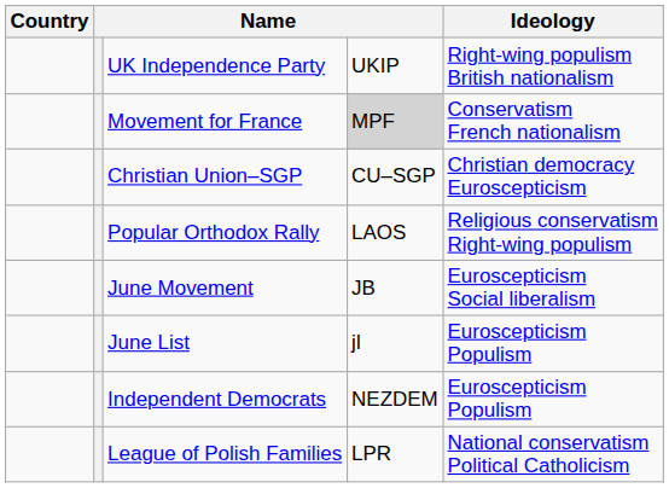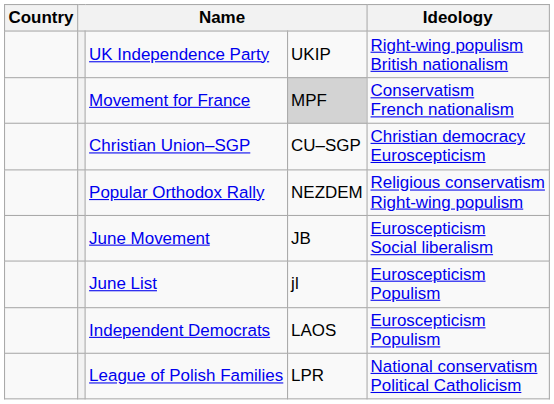Popular Orthodox Rally | column 4: LAOS -> NEZDEM
Independent Democrats | column 4: NEZDEM -> LAOS
